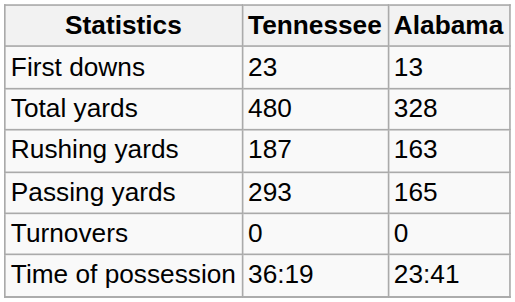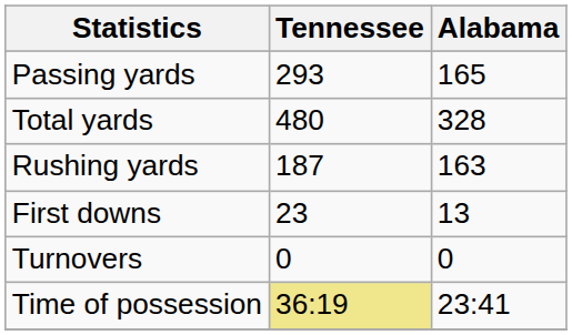rows swapped: First downs <-> Passing yards
Time of possession | Tennessee: no background -> khaki background
